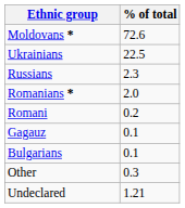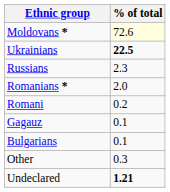Moldovans * | % of total: no background -> lightyellow background
Ukrainians | % of total: normal -> bold
Undeclared | % of total: normal -> bold
